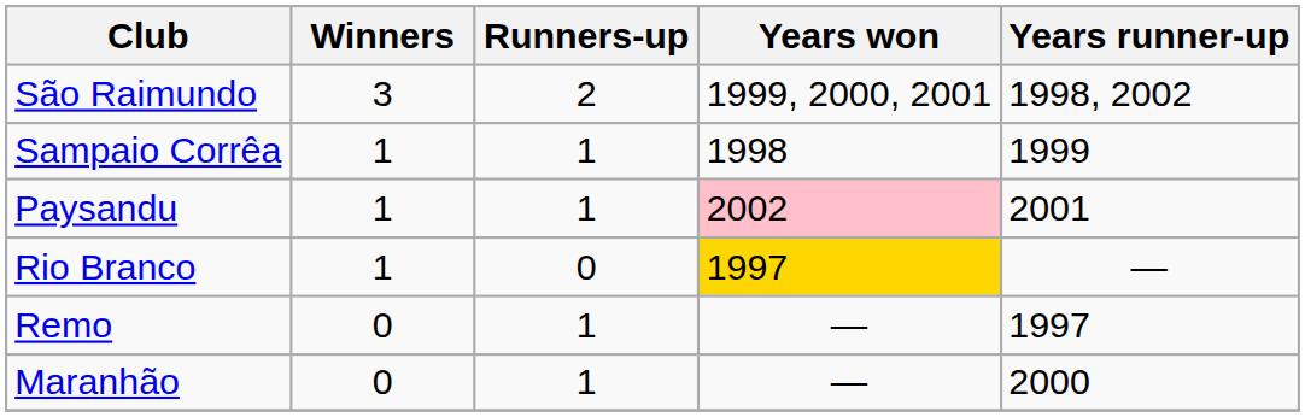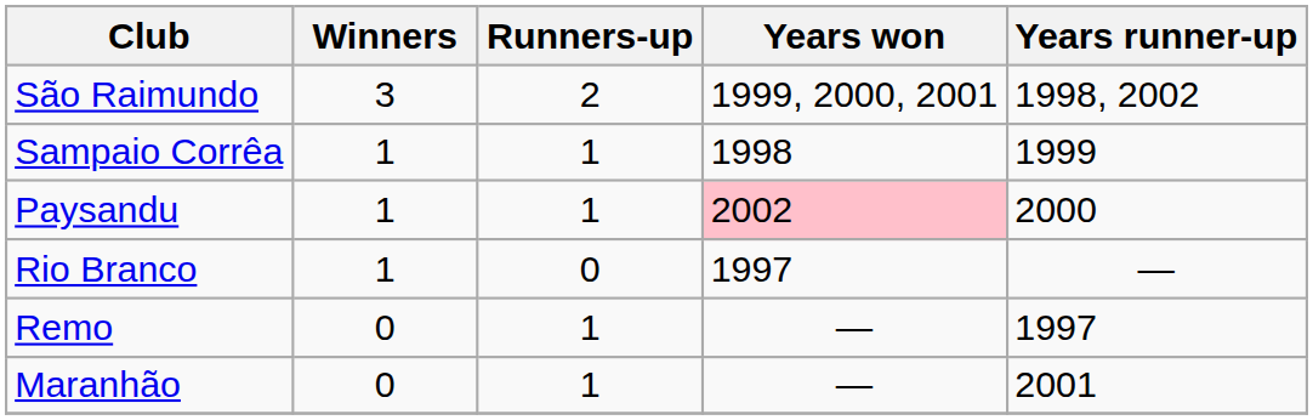Paysandu | Years runner-up: 2001 -> 2000
Rio Branco | Years won: gold background -> no background
Maranhão | Years runner-up: 2000 -> 2001
